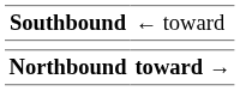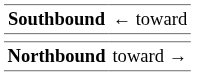Northbound | column 2: bold -> normal
